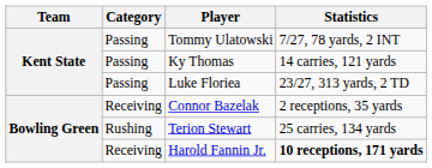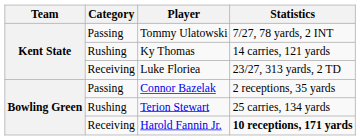Ky Thomas | Category: Passing -> Rushing
Luke Floriea | Category: Passing -> Receiving
Connor Bazelak | Category: Receiving -> Passing
